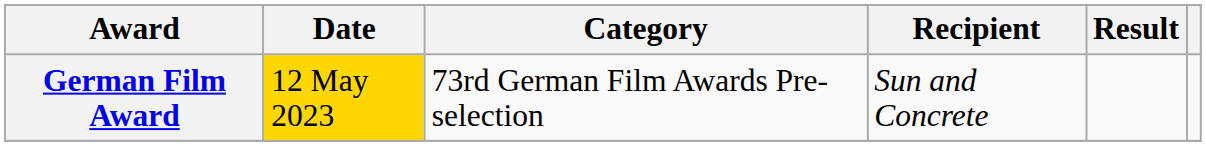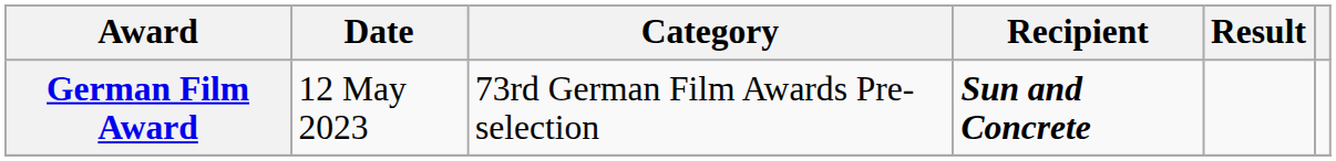German Film Award | Date: gold background -> no background
German Film Award | Recipient: normal -> bold
